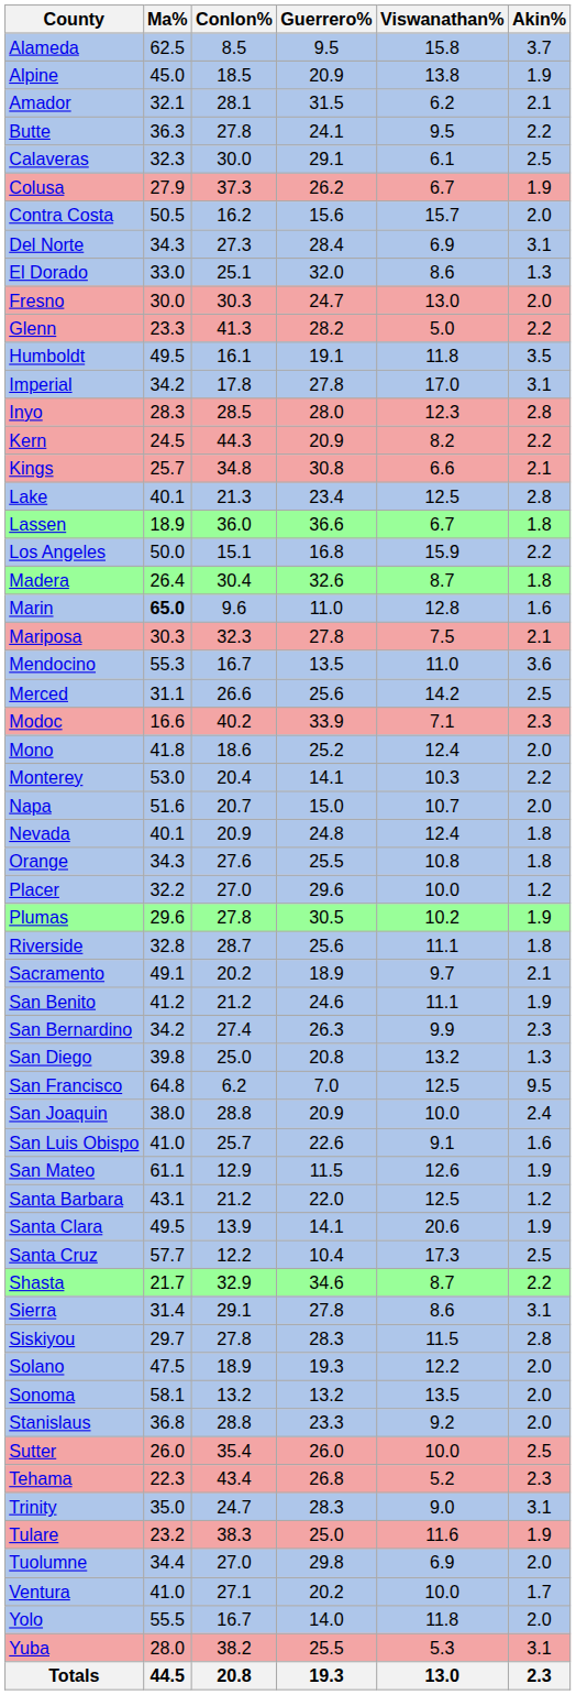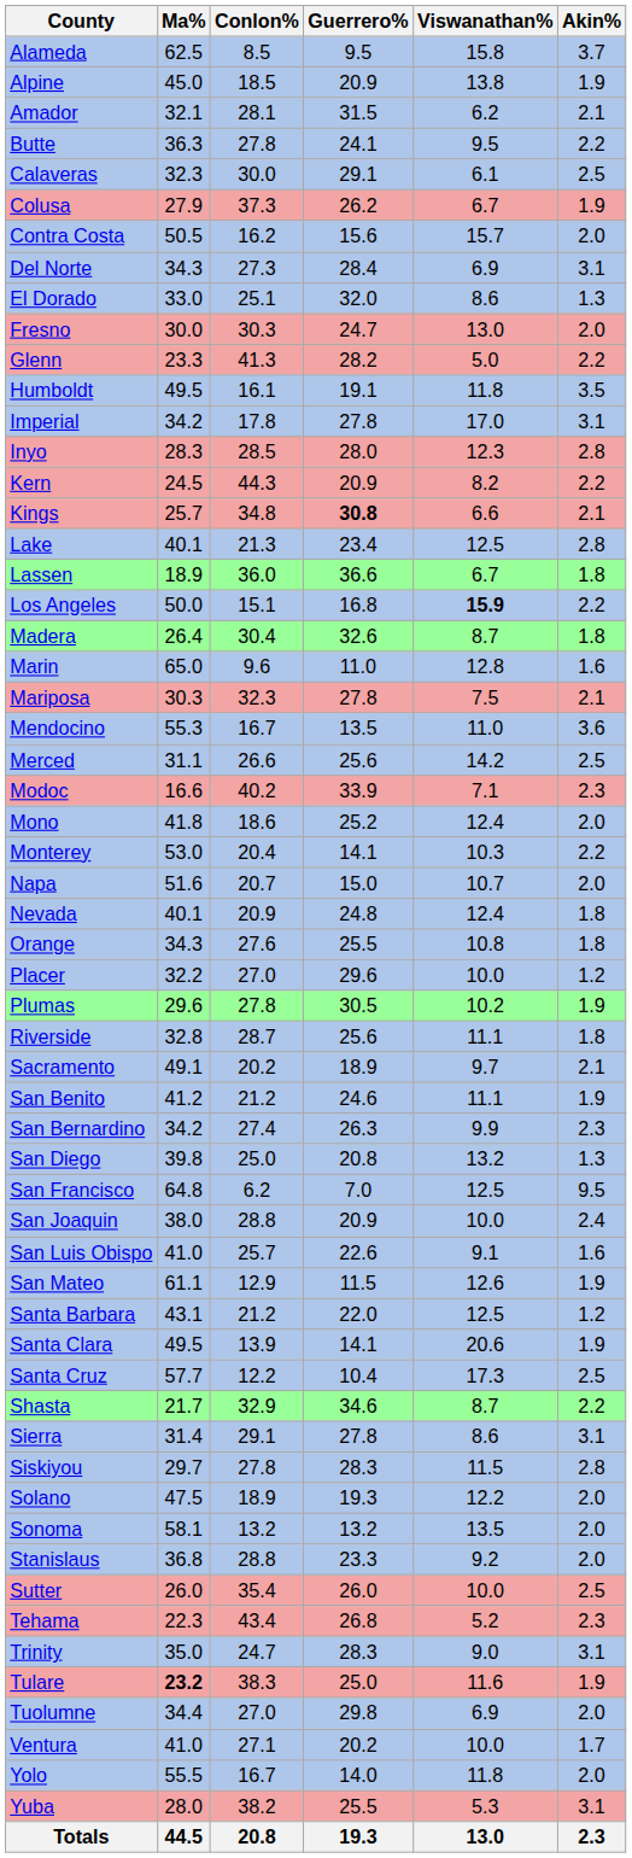Kings | Guerrero%: normal -> bold
Los Angeles | Viswanathan%: normal -> bold
Marin | Ma%: bold -> normal
Tulare | Ma%: normal -> bold
